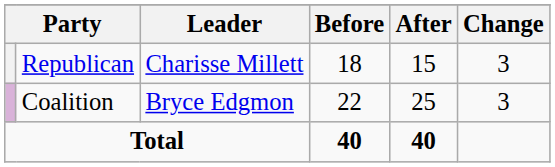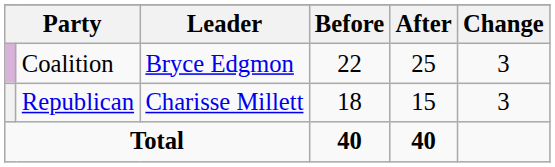rows swapped: Coalition <-> Republican
